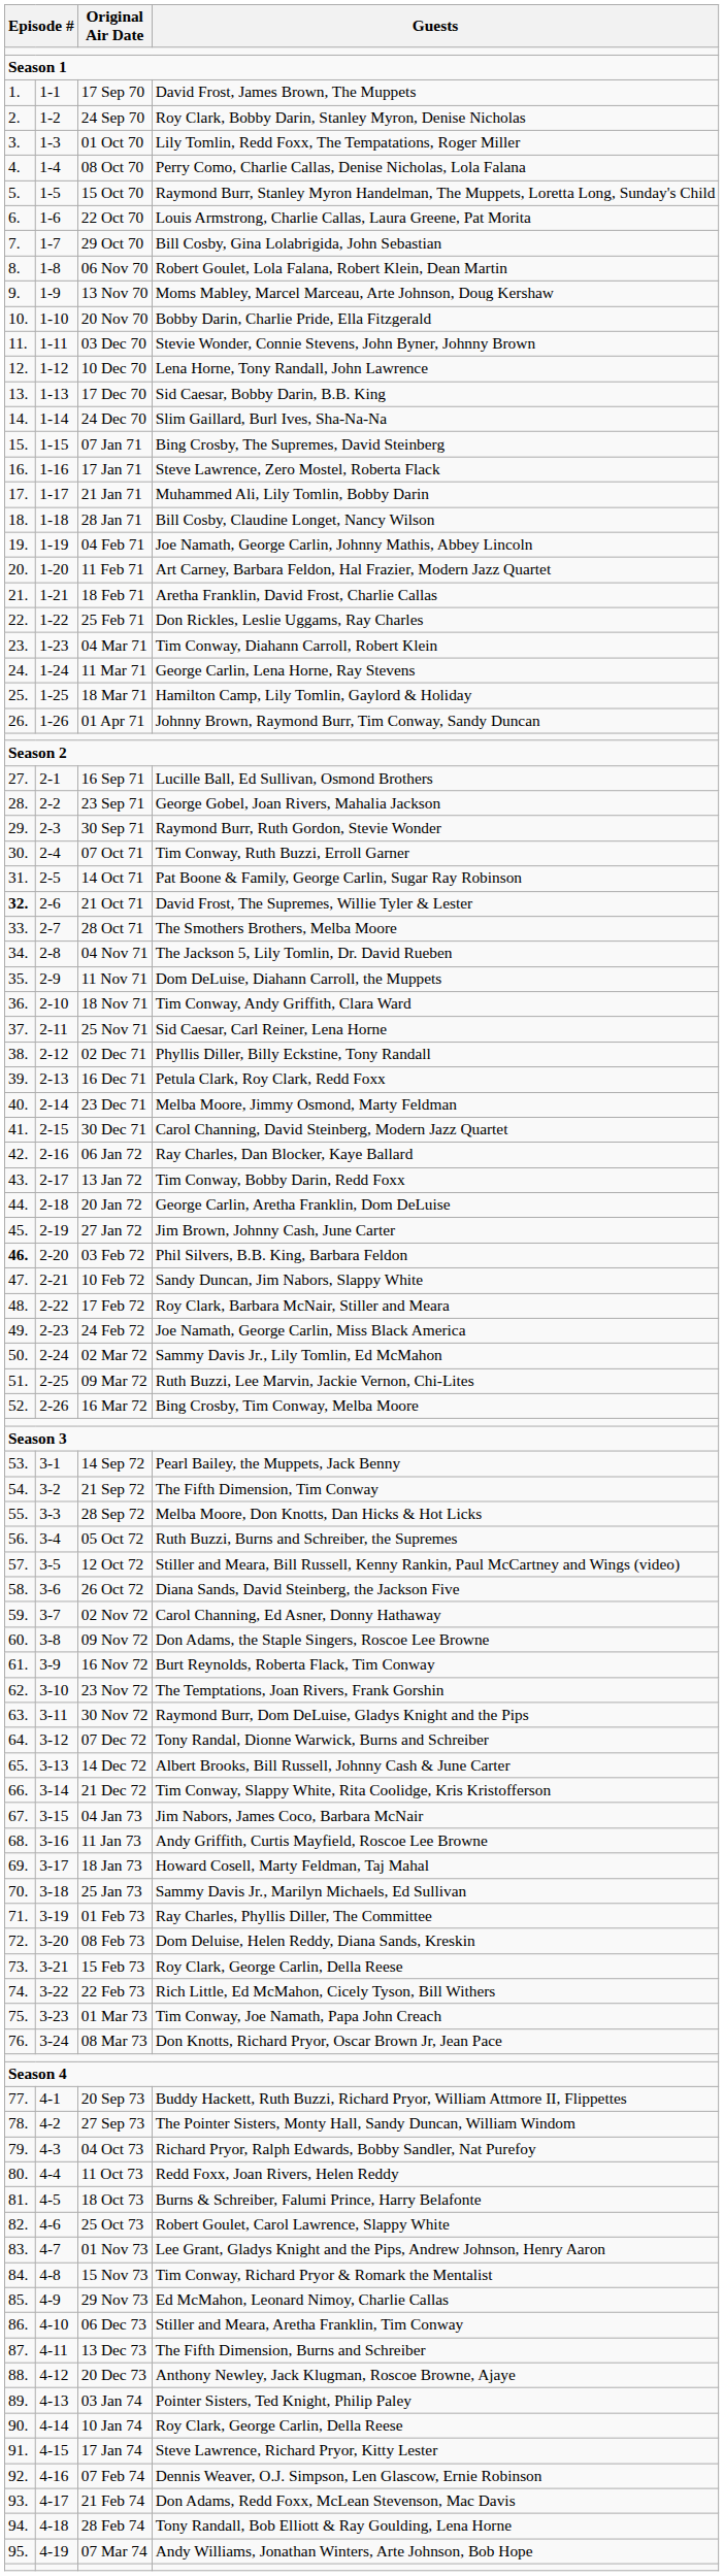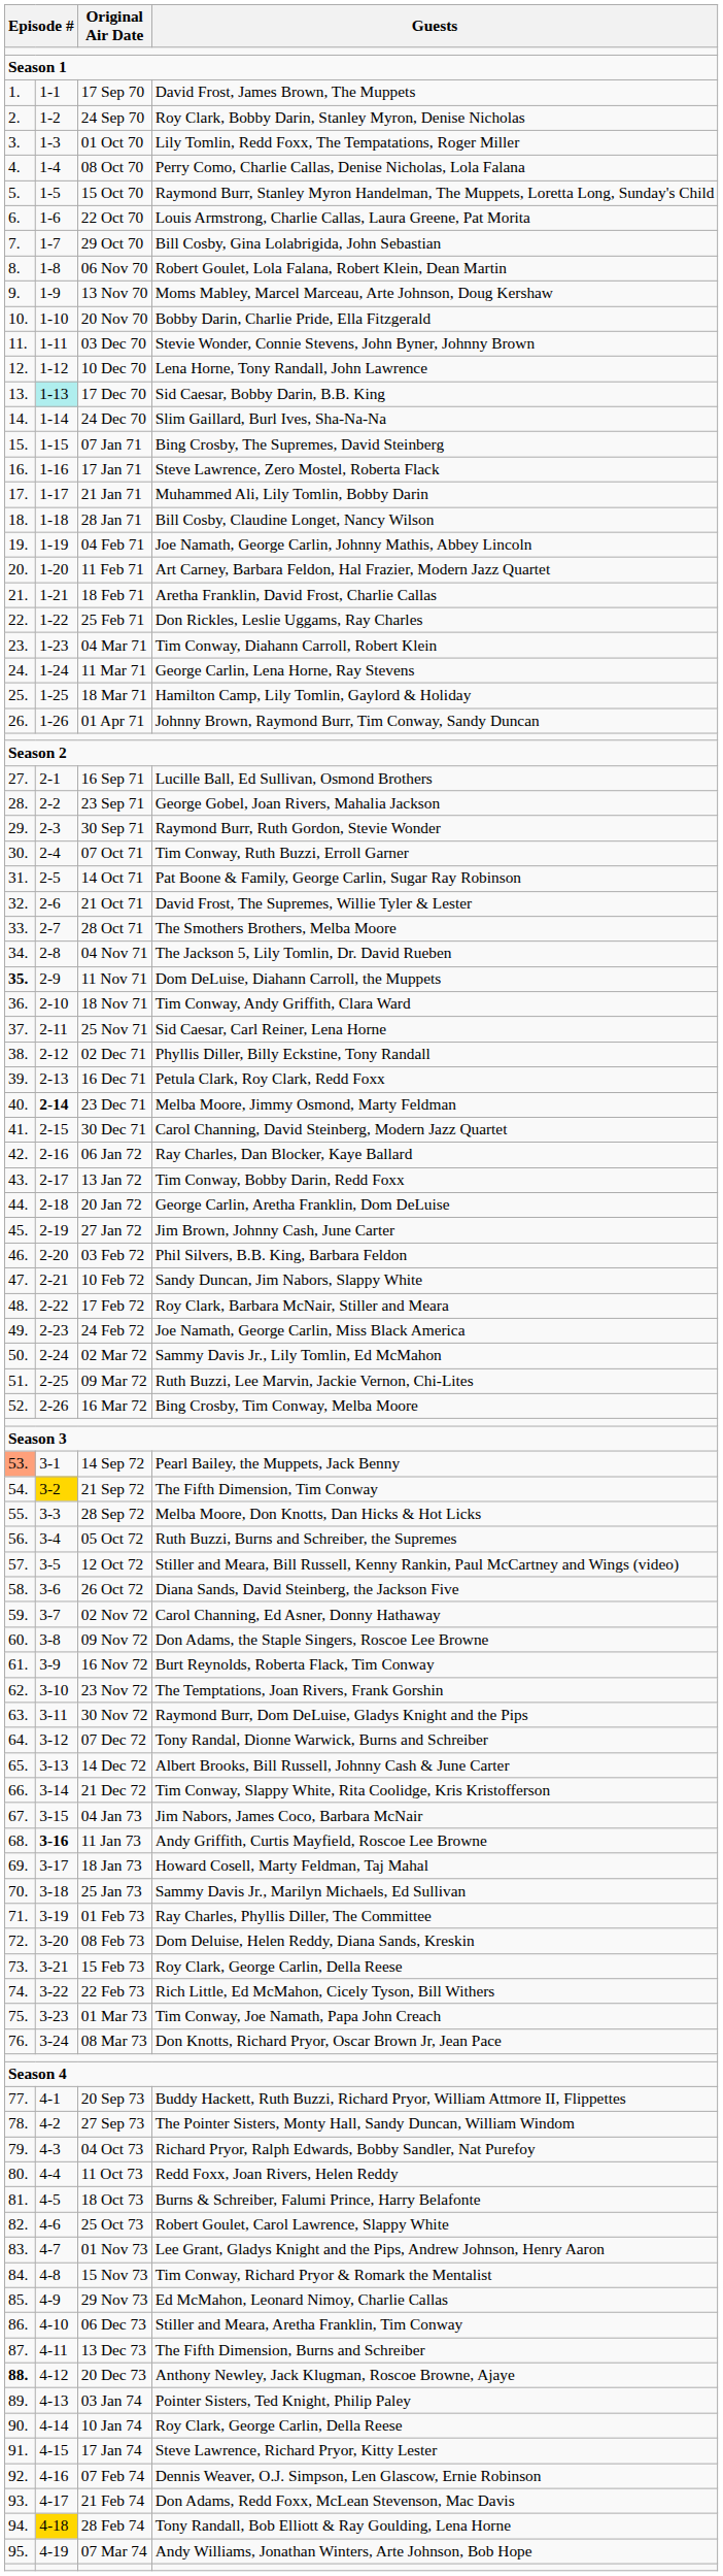17 Dec 70 | column 2: no background -> paleturquoise background
21 Oct 71 | column 1: bold -> normal
11 Nov 71 | column 1: normal -> bold
23 Dec 71 | column 2: normal -> bold
03 Feb 72 | column 1: bold -> normal
14 Sep 72 | column 1: no background -> lightsalmon background
21 Sep 72 | column 2: no background -> gold background
11 Jan 73 | column 2: normal -> bold
20 Dec 73 | column 1: normal -> bold
28 Feb 74 | column 2: no background -> gold background
